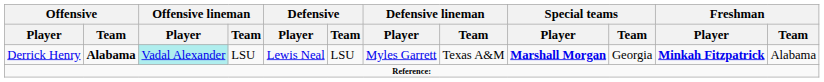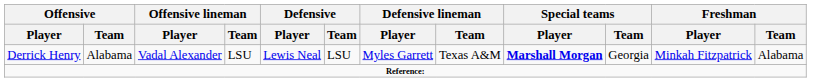Derrick Henry | Offensive / Team: bold -> normal
Derrick Henry | Offensive lineman / Player: paleturquoise background -> no background
Derrick Henry | Freshman / Player: bold -> normal
